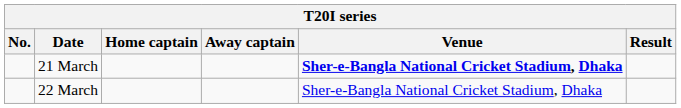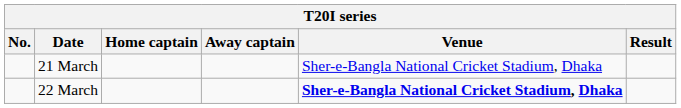21 March | Venue: bold -> normal
22 March | Venue: normal -> bold
